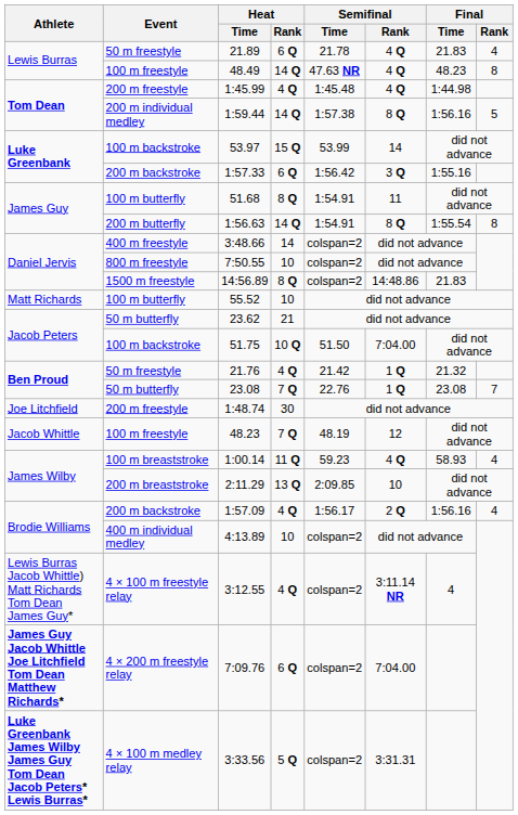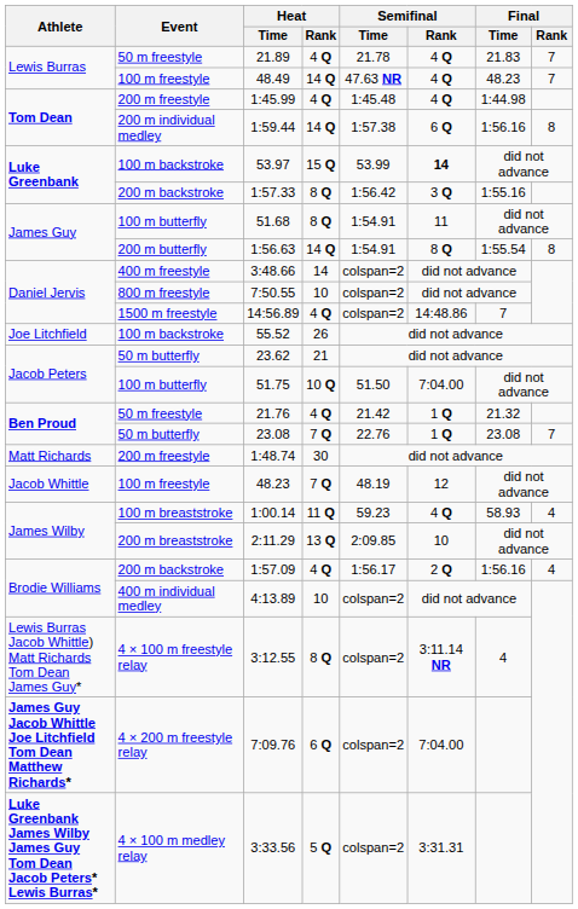21.89 | Heat / Rank: 6 Q -> 4 Q
21.89 | Final / Rank: 4 -> 7
48.49 | Final / Rank: 8 -> 7
1:59.44 | Semifinal / Rank: 8 Q -> 6 Q
1:59.44 | Final / Rank: 5 -> 8
53.97 | Semifinal / Rank: normal -> bold
1:57.33 | Heat / Rank: 6 Q -> 8 Q
14:56.89 | Heat / Rank: 8 Q -> 4 Q
14:56.89 | Final / Time: 21.83 -> 7
55.52 | Athlete: Matt Richards -> Joe Litchfield
55.52 | Event: 100 m butterfly -> 100 m backstroke
55.52 | Heat / Rank: 10 -> 26
51.75 | Event: 100 m backstroke -> 100 m butterfly
1:48.74 | Athlete: Joe Litchfield -> Matt Richards
3:12.55 | Heat / Rank: 4 Q -> 8 Q
